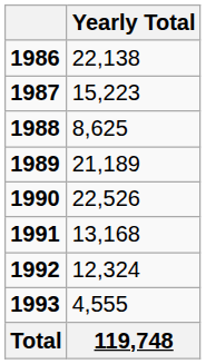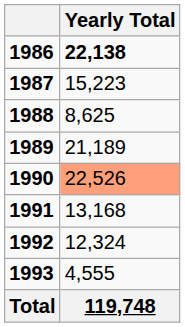1986 | Yearly Total: normal -> bold
1990 | Yearly Total: no background -> lightsalmon background
